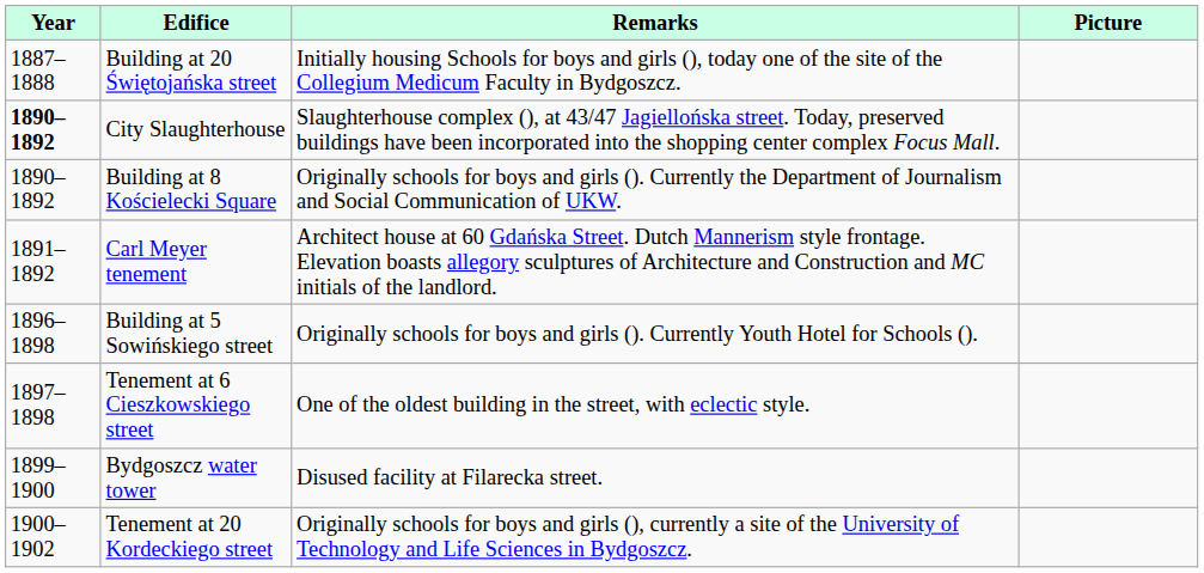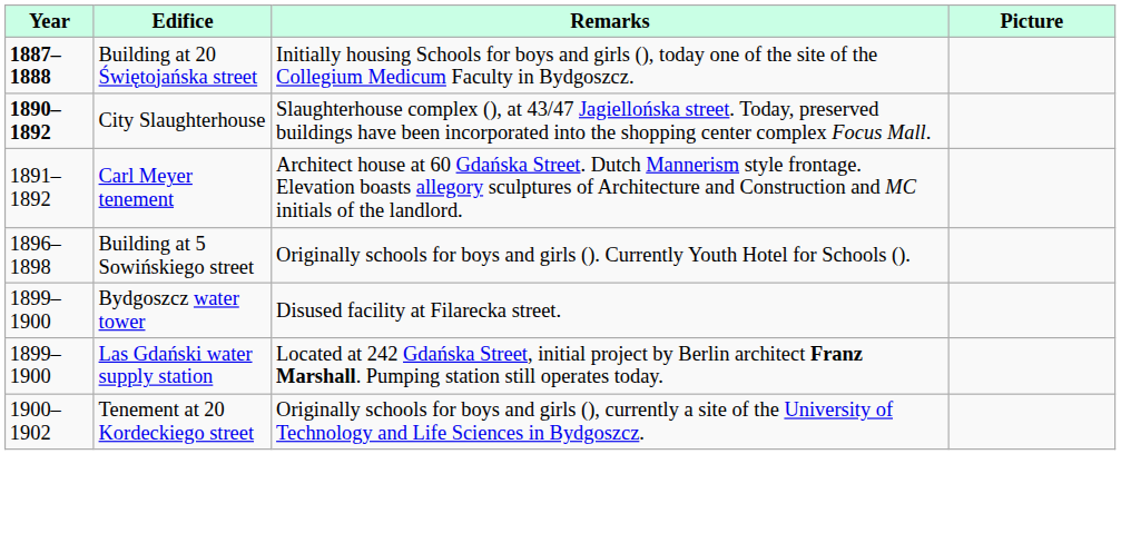Building at 20 Świętojańska street | Year: normal -> bold
- row: 1890–1892 | Building at 8 Kościelecki Square | Originally schools for boys and girls (). Currently the Department of Journalism and Social Communication of UKW.
- row: 1897–1898 | Tenement at 6 Cieszkowskiego street | One of the oldest building in the street, with eclectic style.
+ row: 1899–1900 | Las Gdański water supply station | Located at 242 Gdańska Street, initial project by Berlin architect Franz Marshall. Pumping station still operates today.
